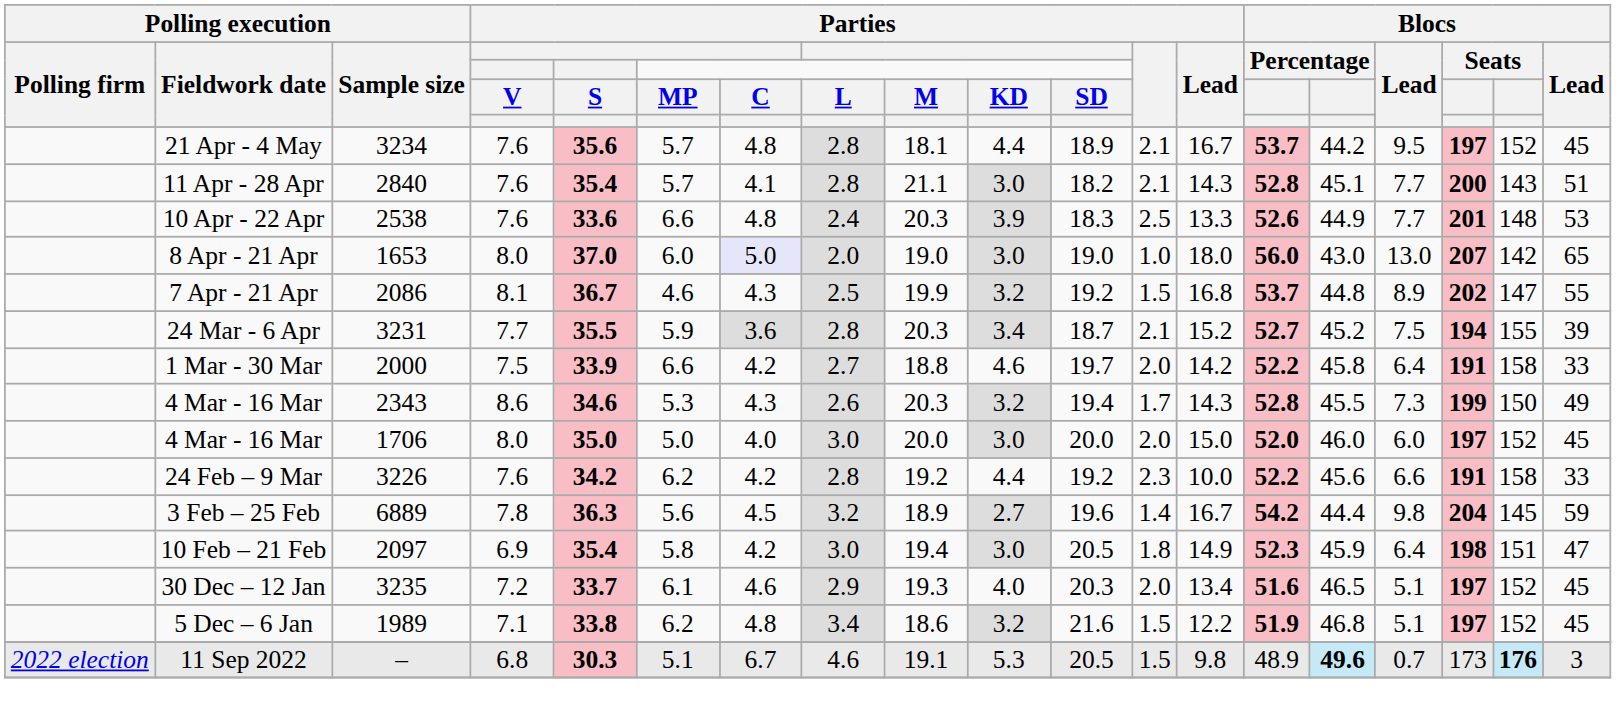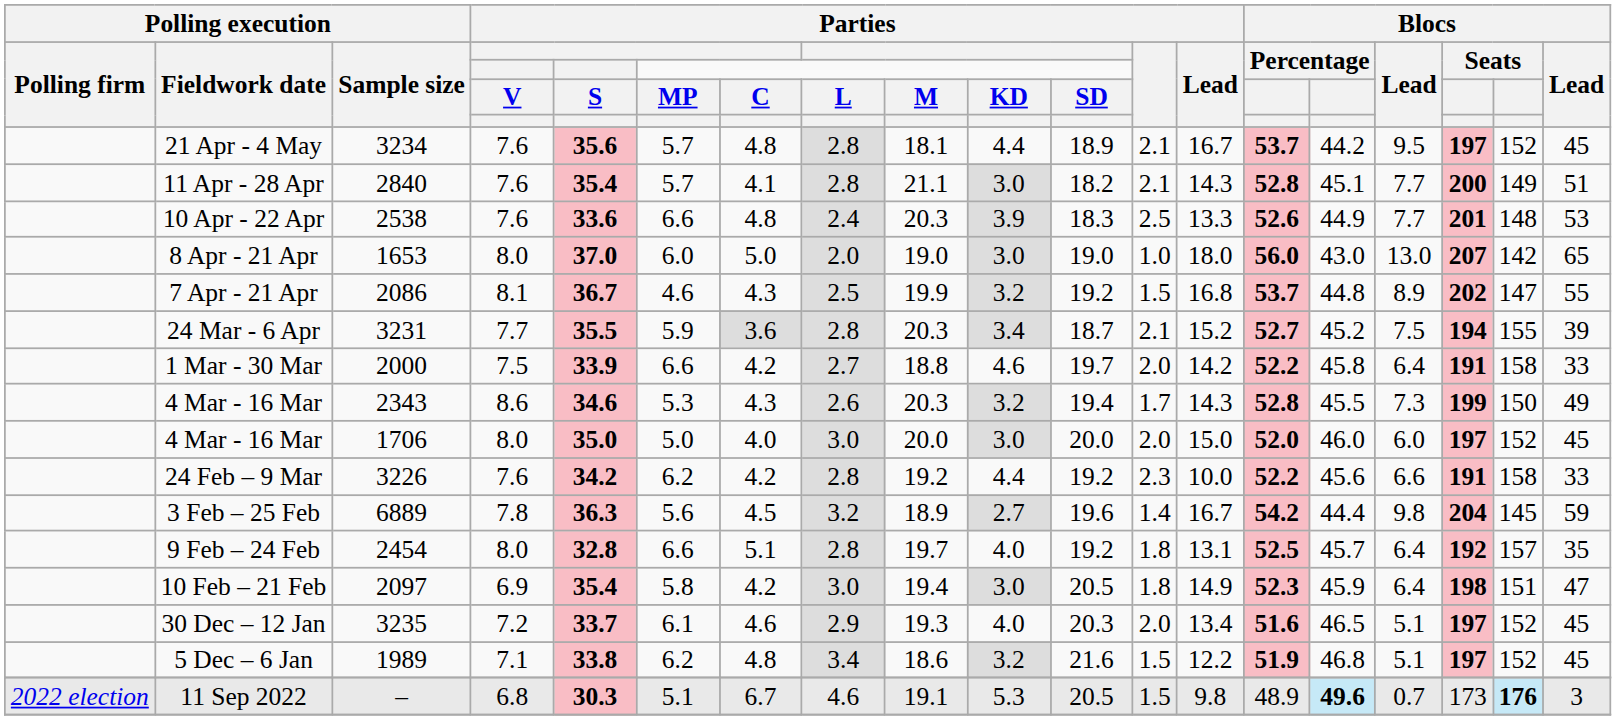11 Apr - 28 Apr | column 18: 143 -> 149
8 Apr - 21 Apr | Parties / C: lavender background -> no background
+ row: 9 Feb – 24 Feb | 2454 | 8.0 | 32.8 | 6.6 | 5.1 | 2.8 | 19.7 | 4.0 | 19.2 | 1.8 | 13.1 | 52.5 | 45.7 | 6.4 | 192 | 157 | 35
